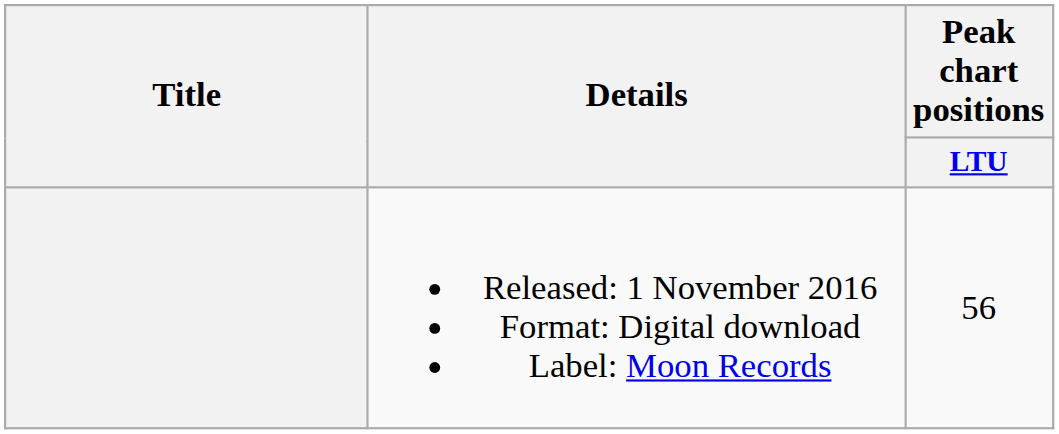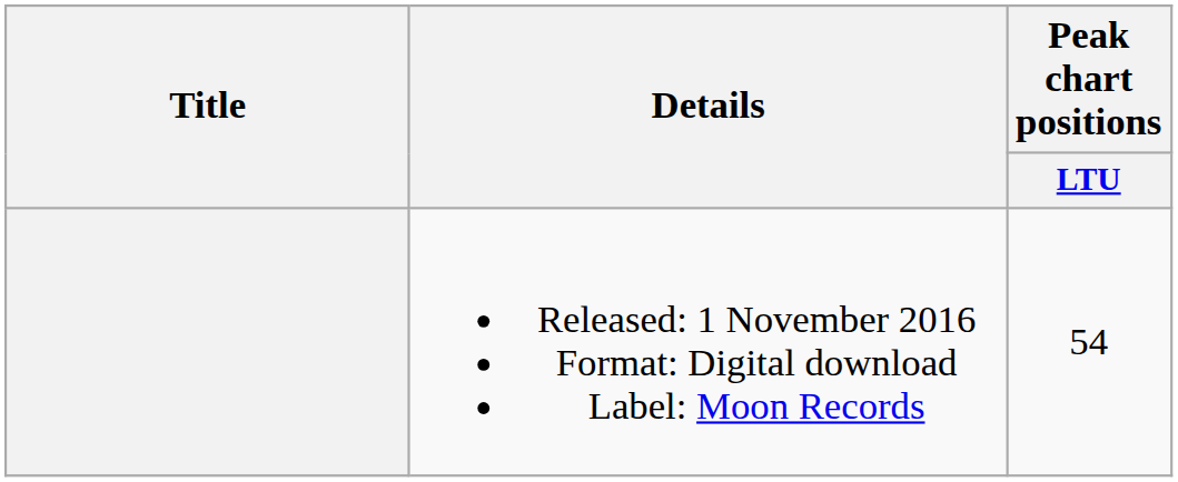row 3 | Peak chart positions / LTU: 56 -> 54
